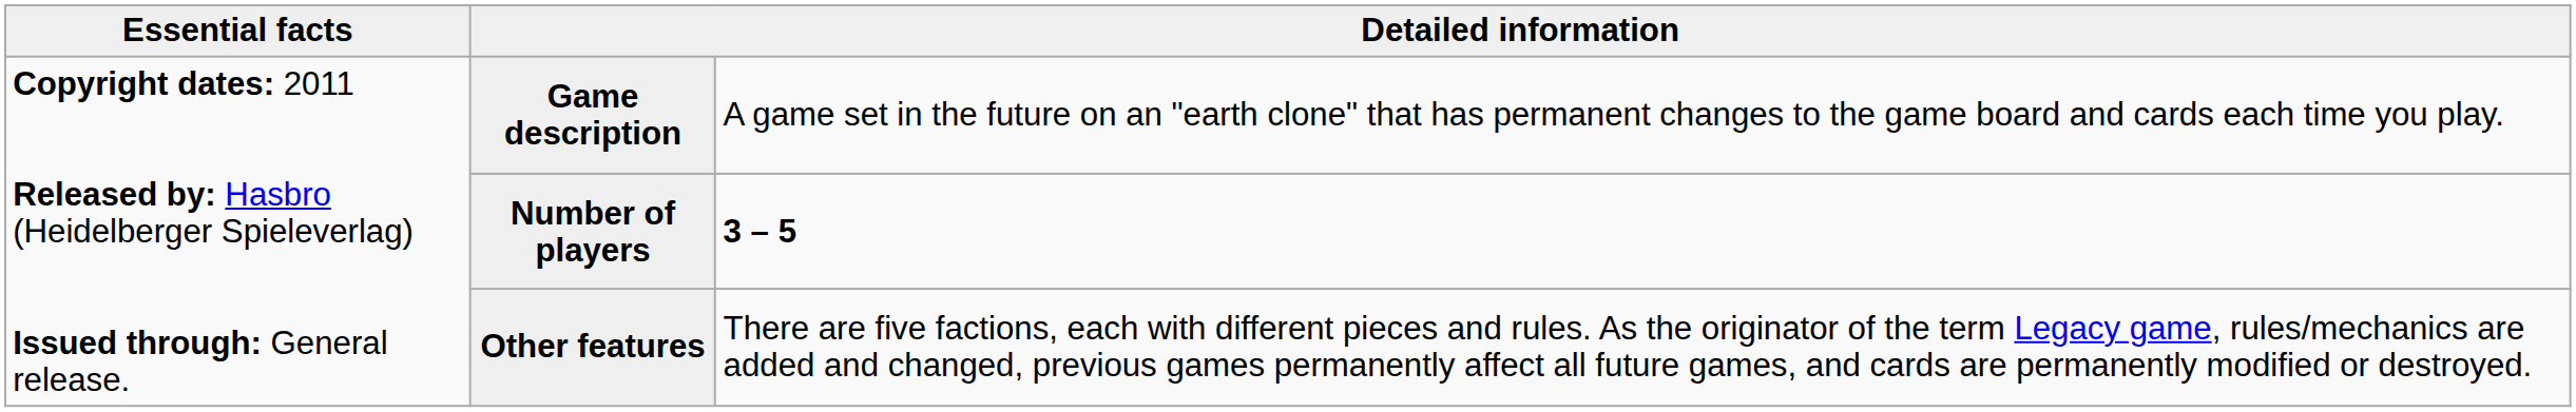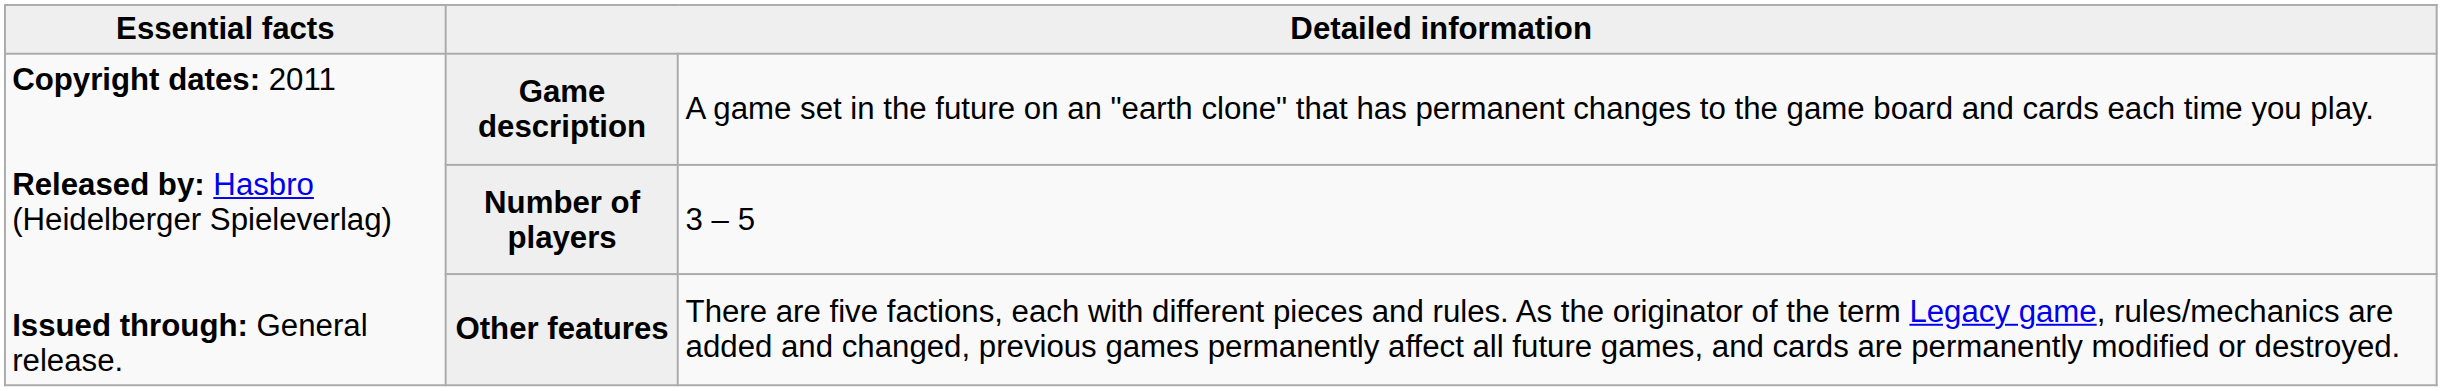Number of players | column 3: bold -> normal
